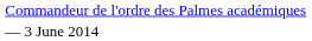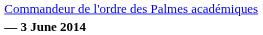— 3 June 2014 | column 1: normal -> bold
